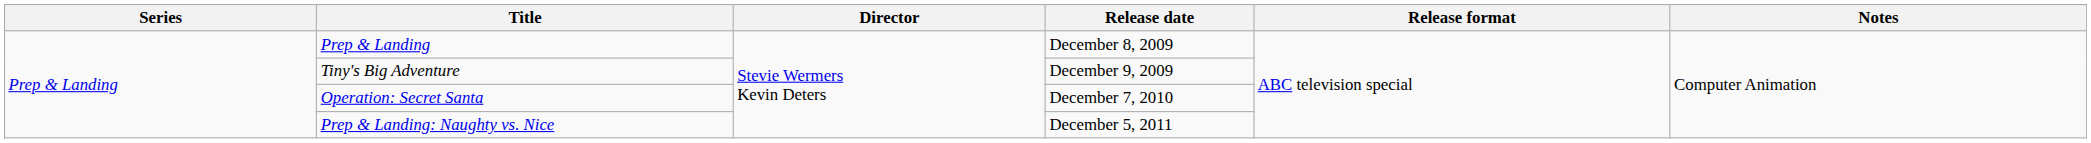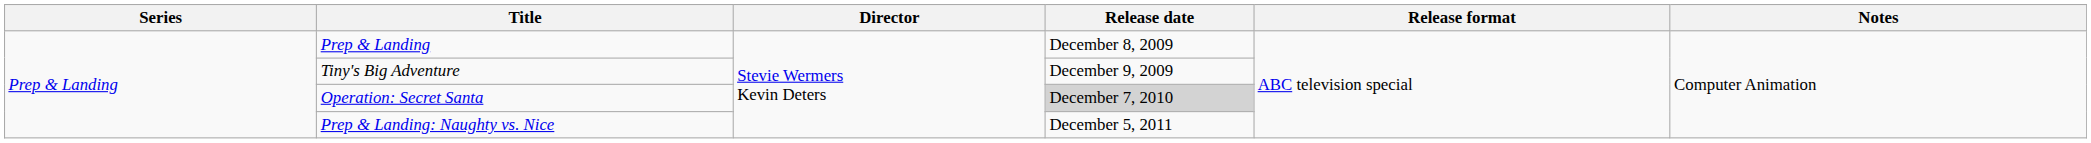Operation: Secret Santa | Release date: no background -> lightgrey background
